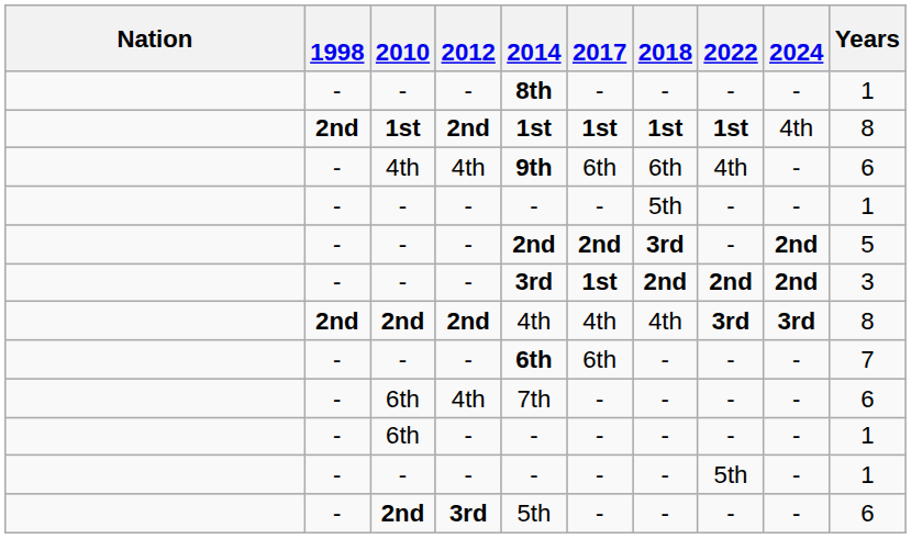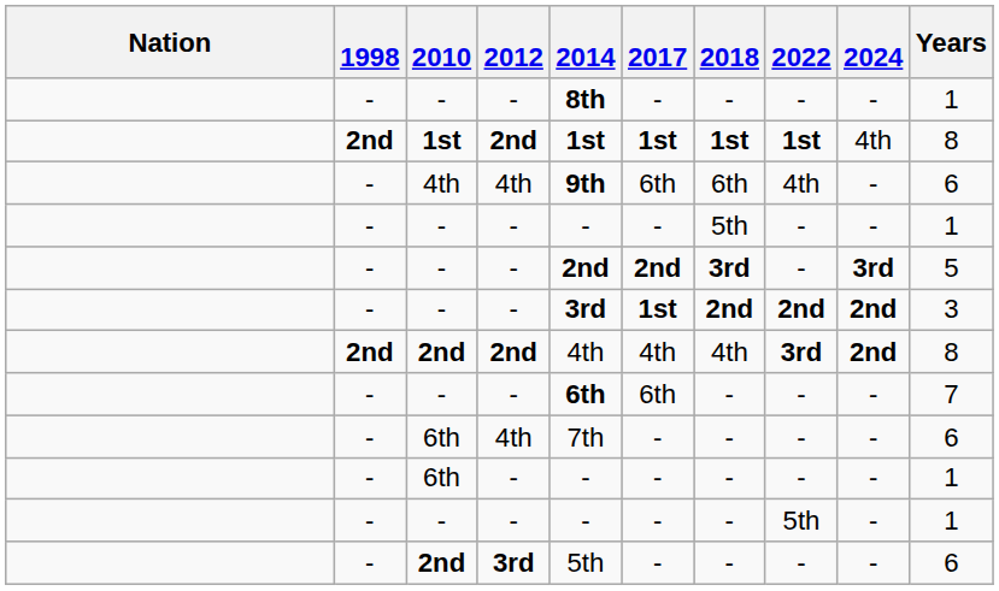row 6 | 2024: 2nd -> 3rd
row 8 | 2024: 3rd -> 2nd
